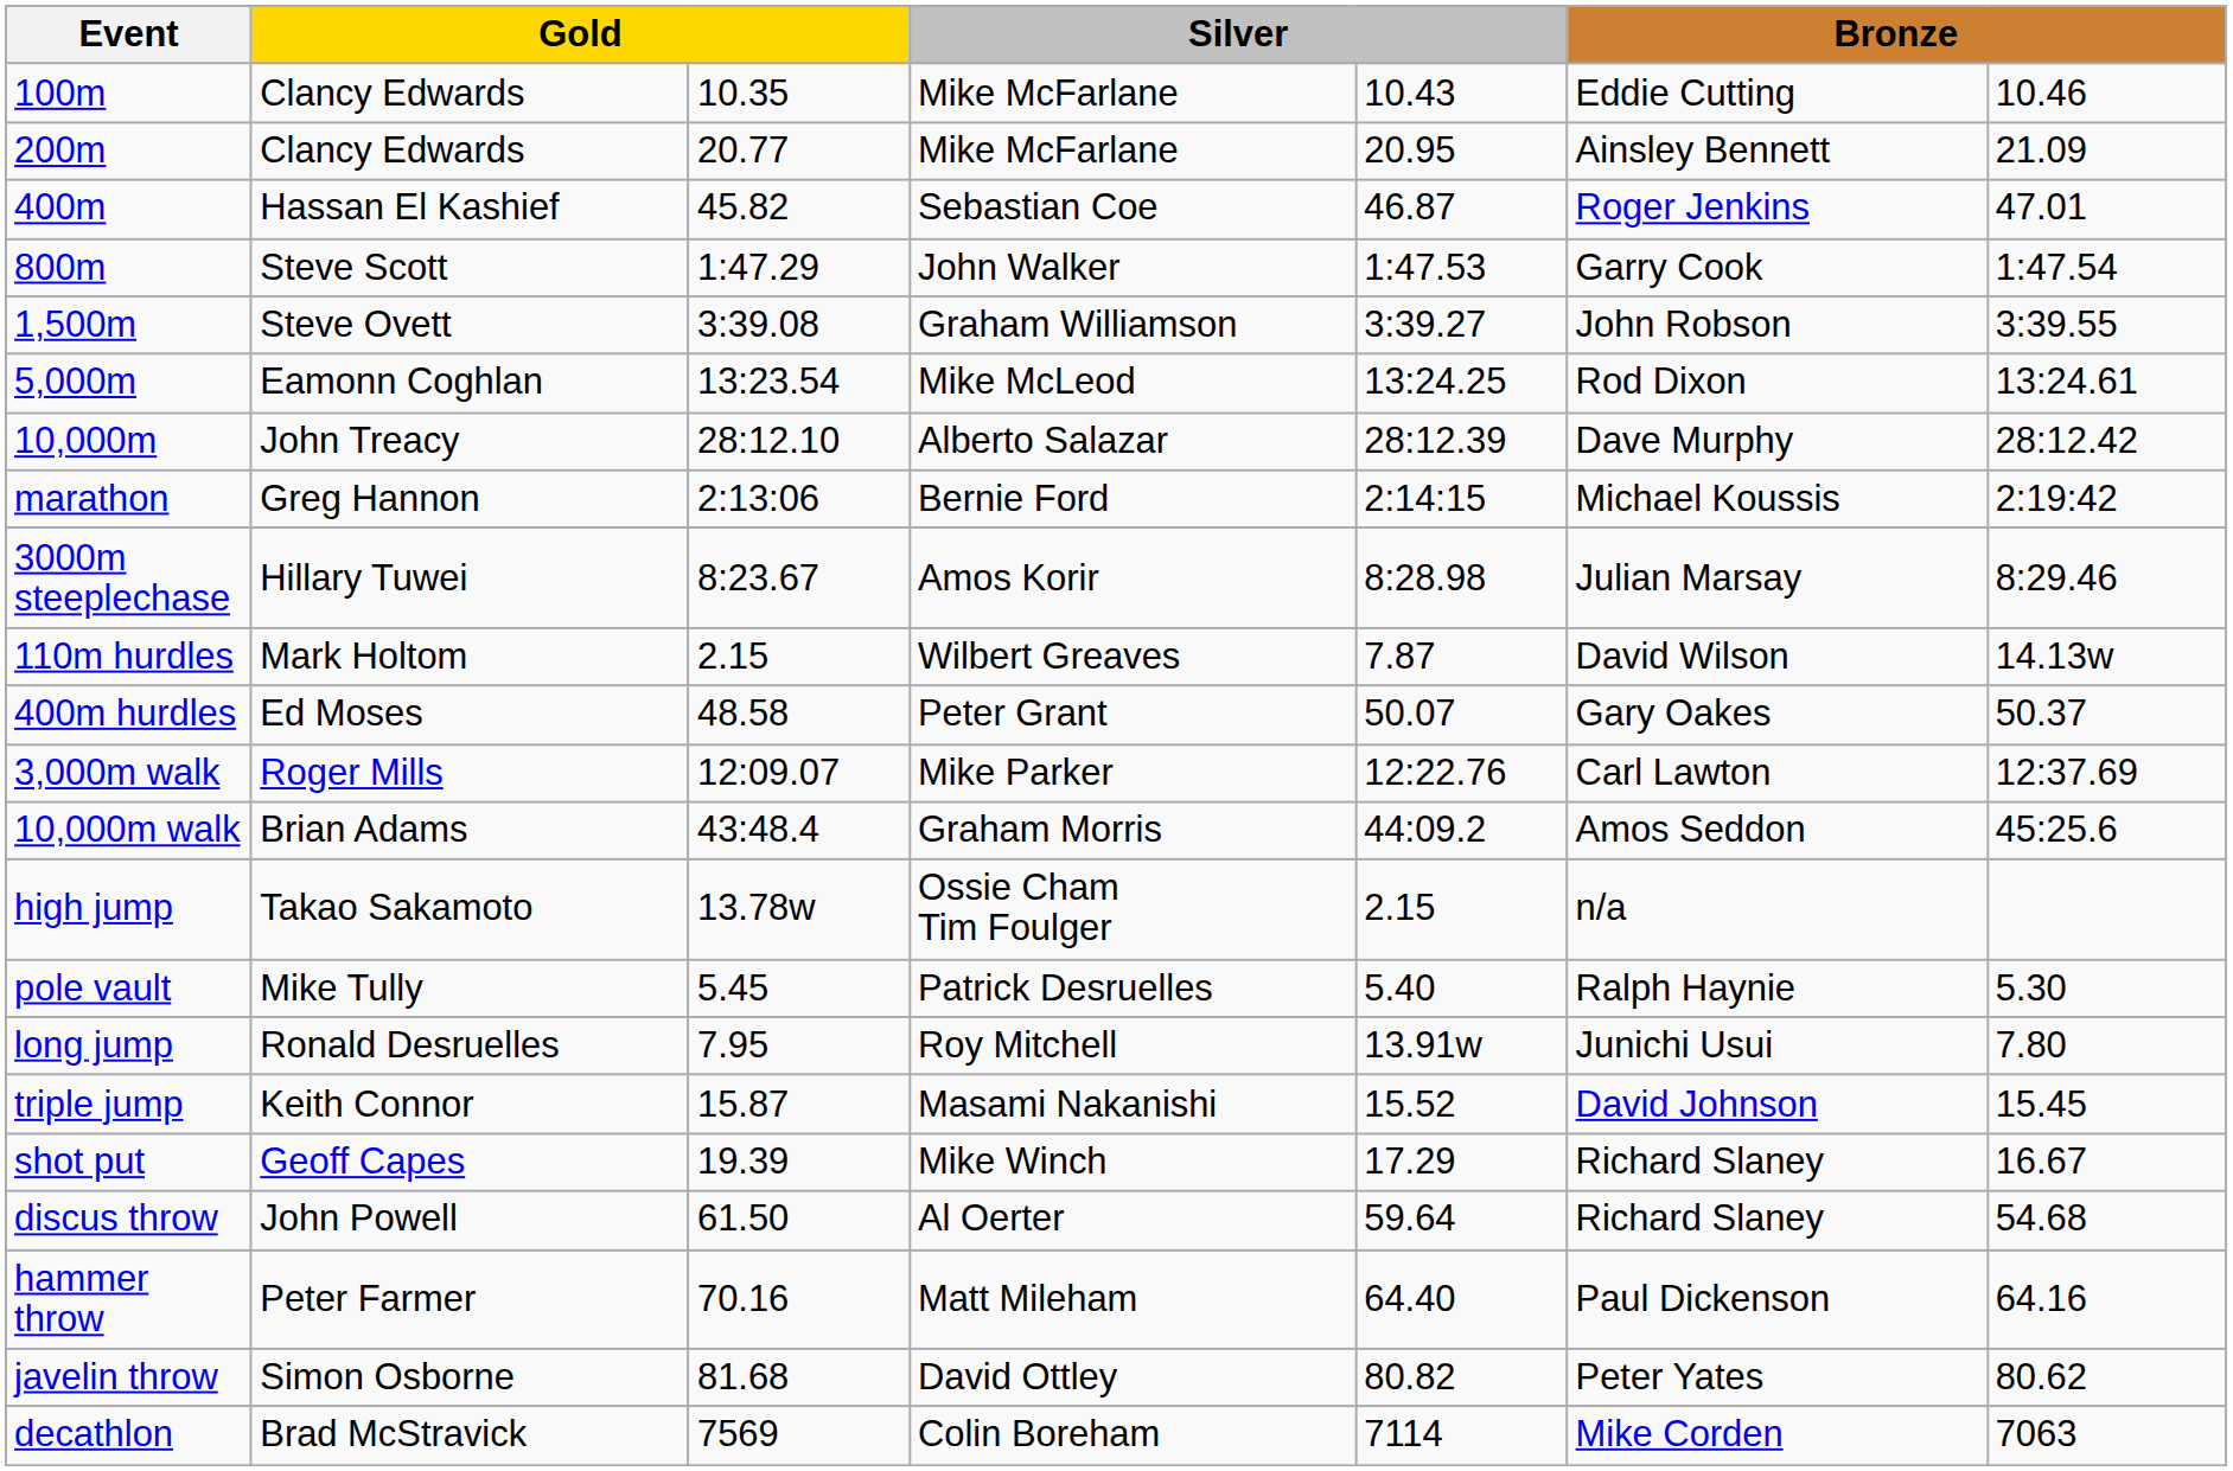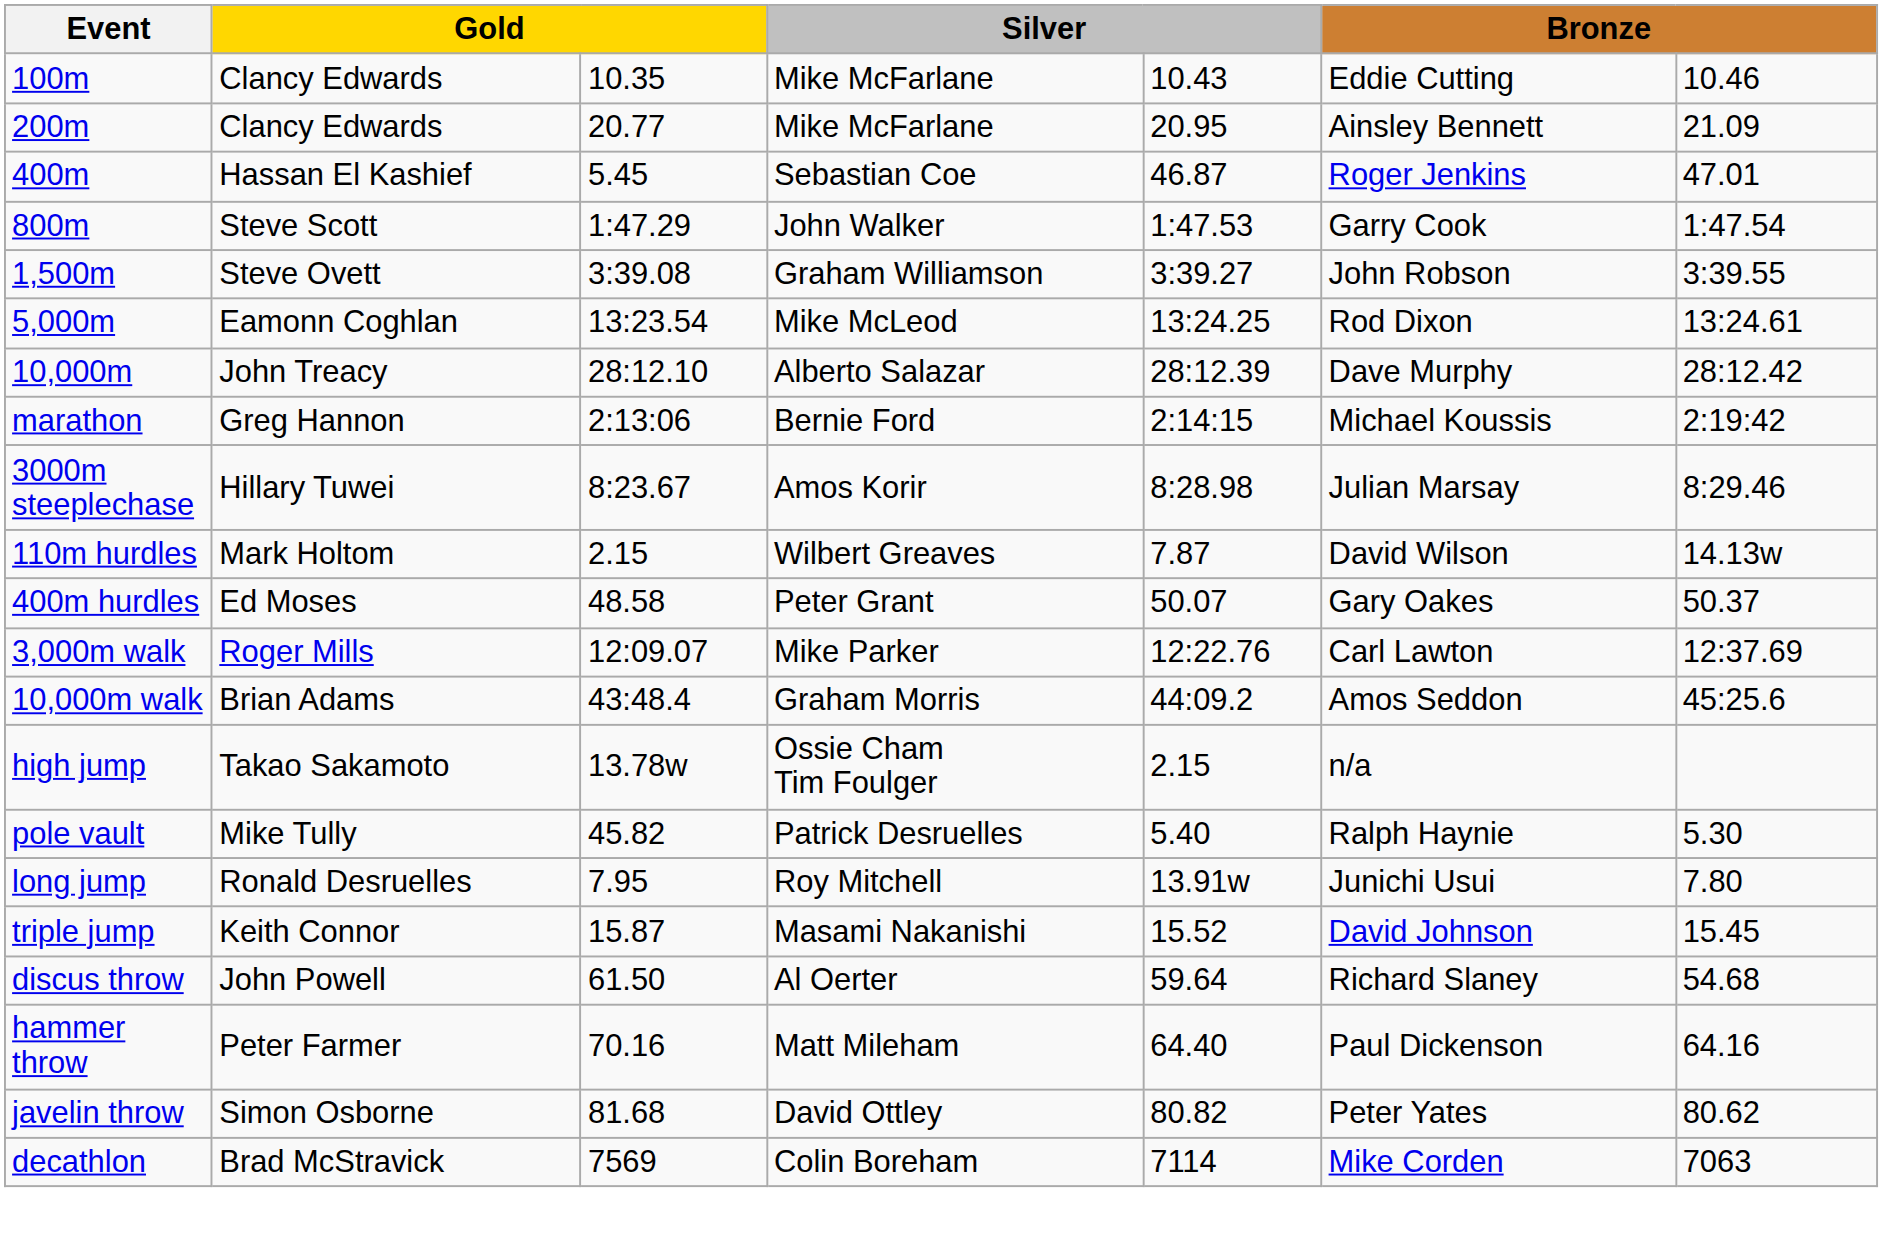400m | column 3: 45.82 -> 5.45
pole vault | column 3: 5.45 -> 45.82
- row: shot put | Geoff Capes | 19.39 | Mike Winch | 17.29 | Richard Slaney | 16.67
